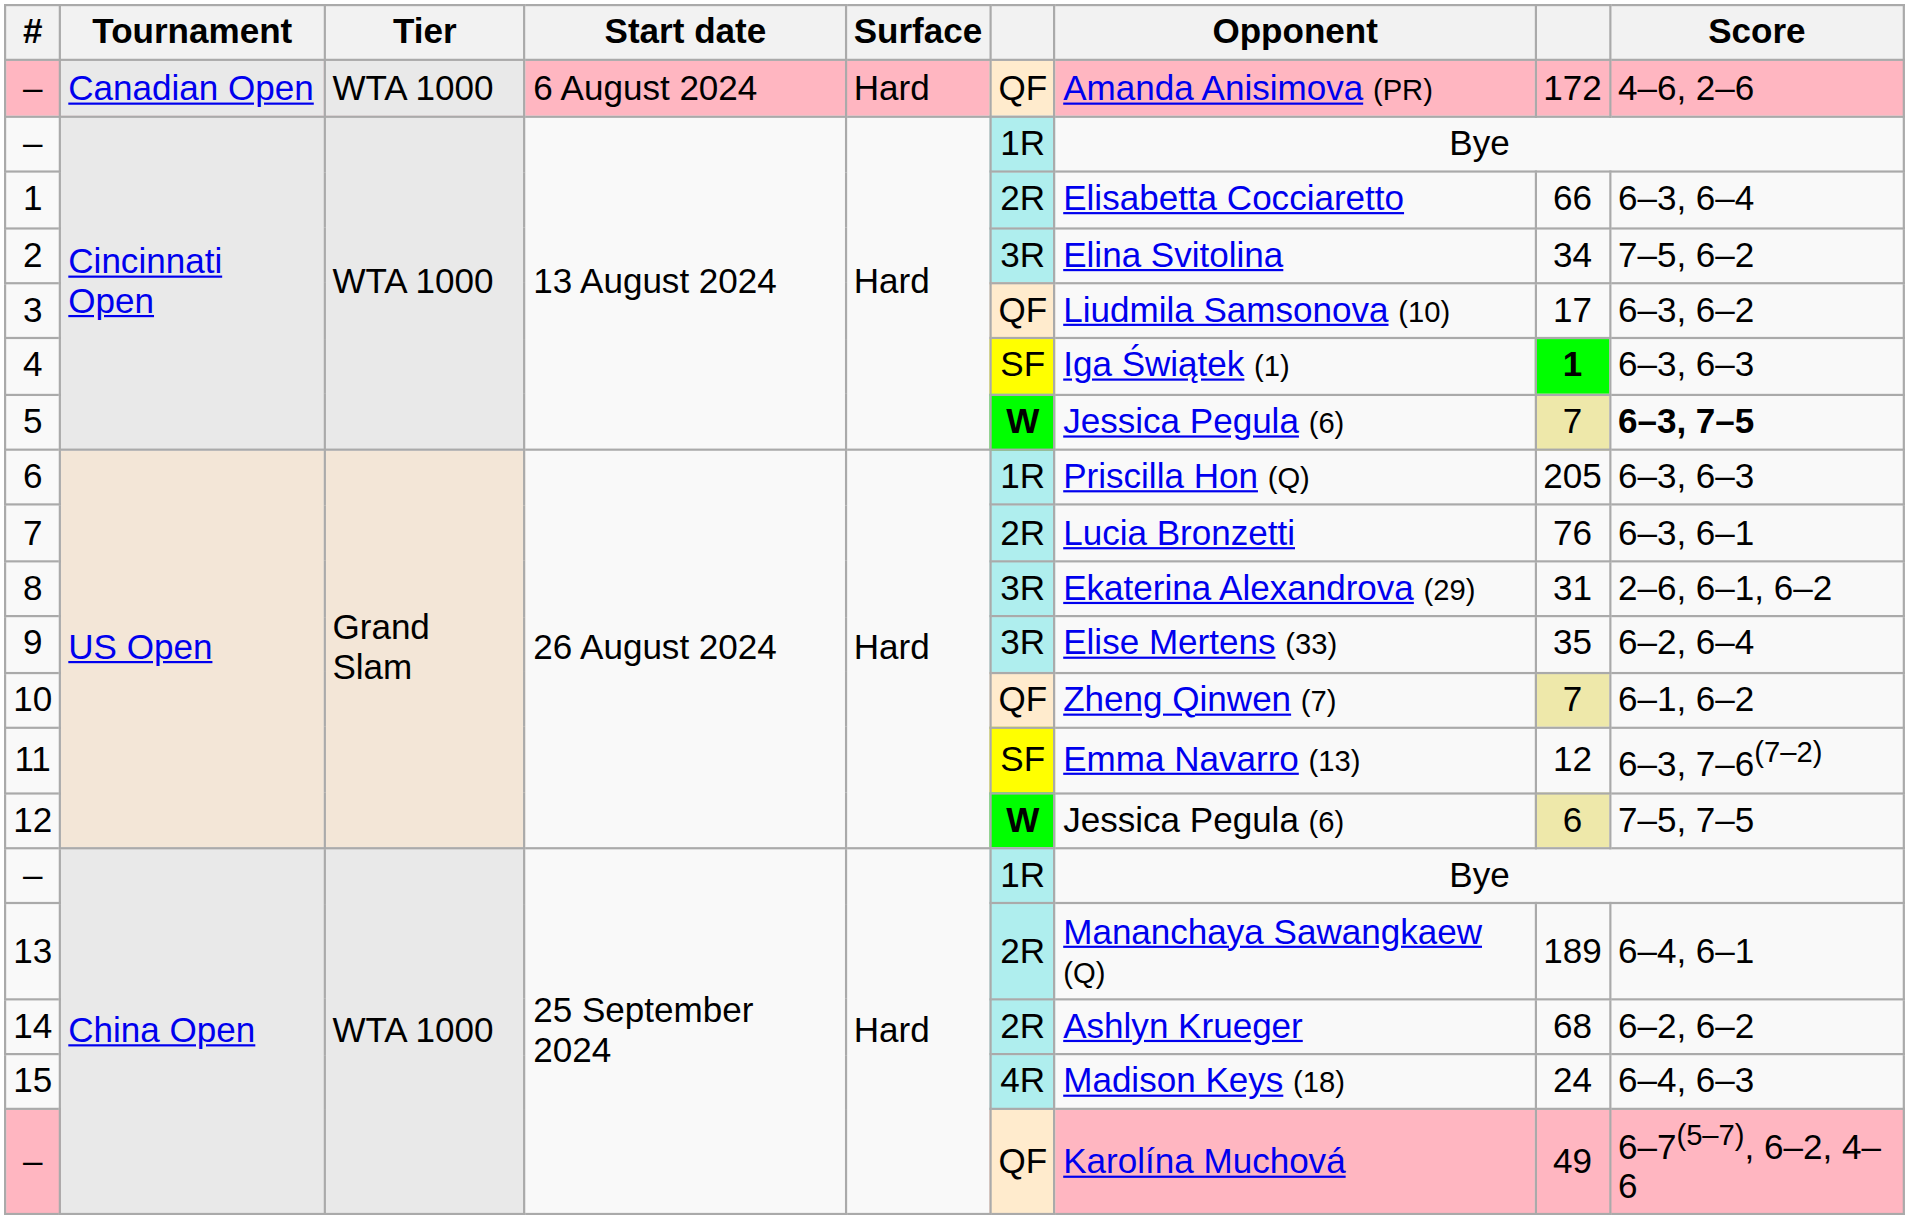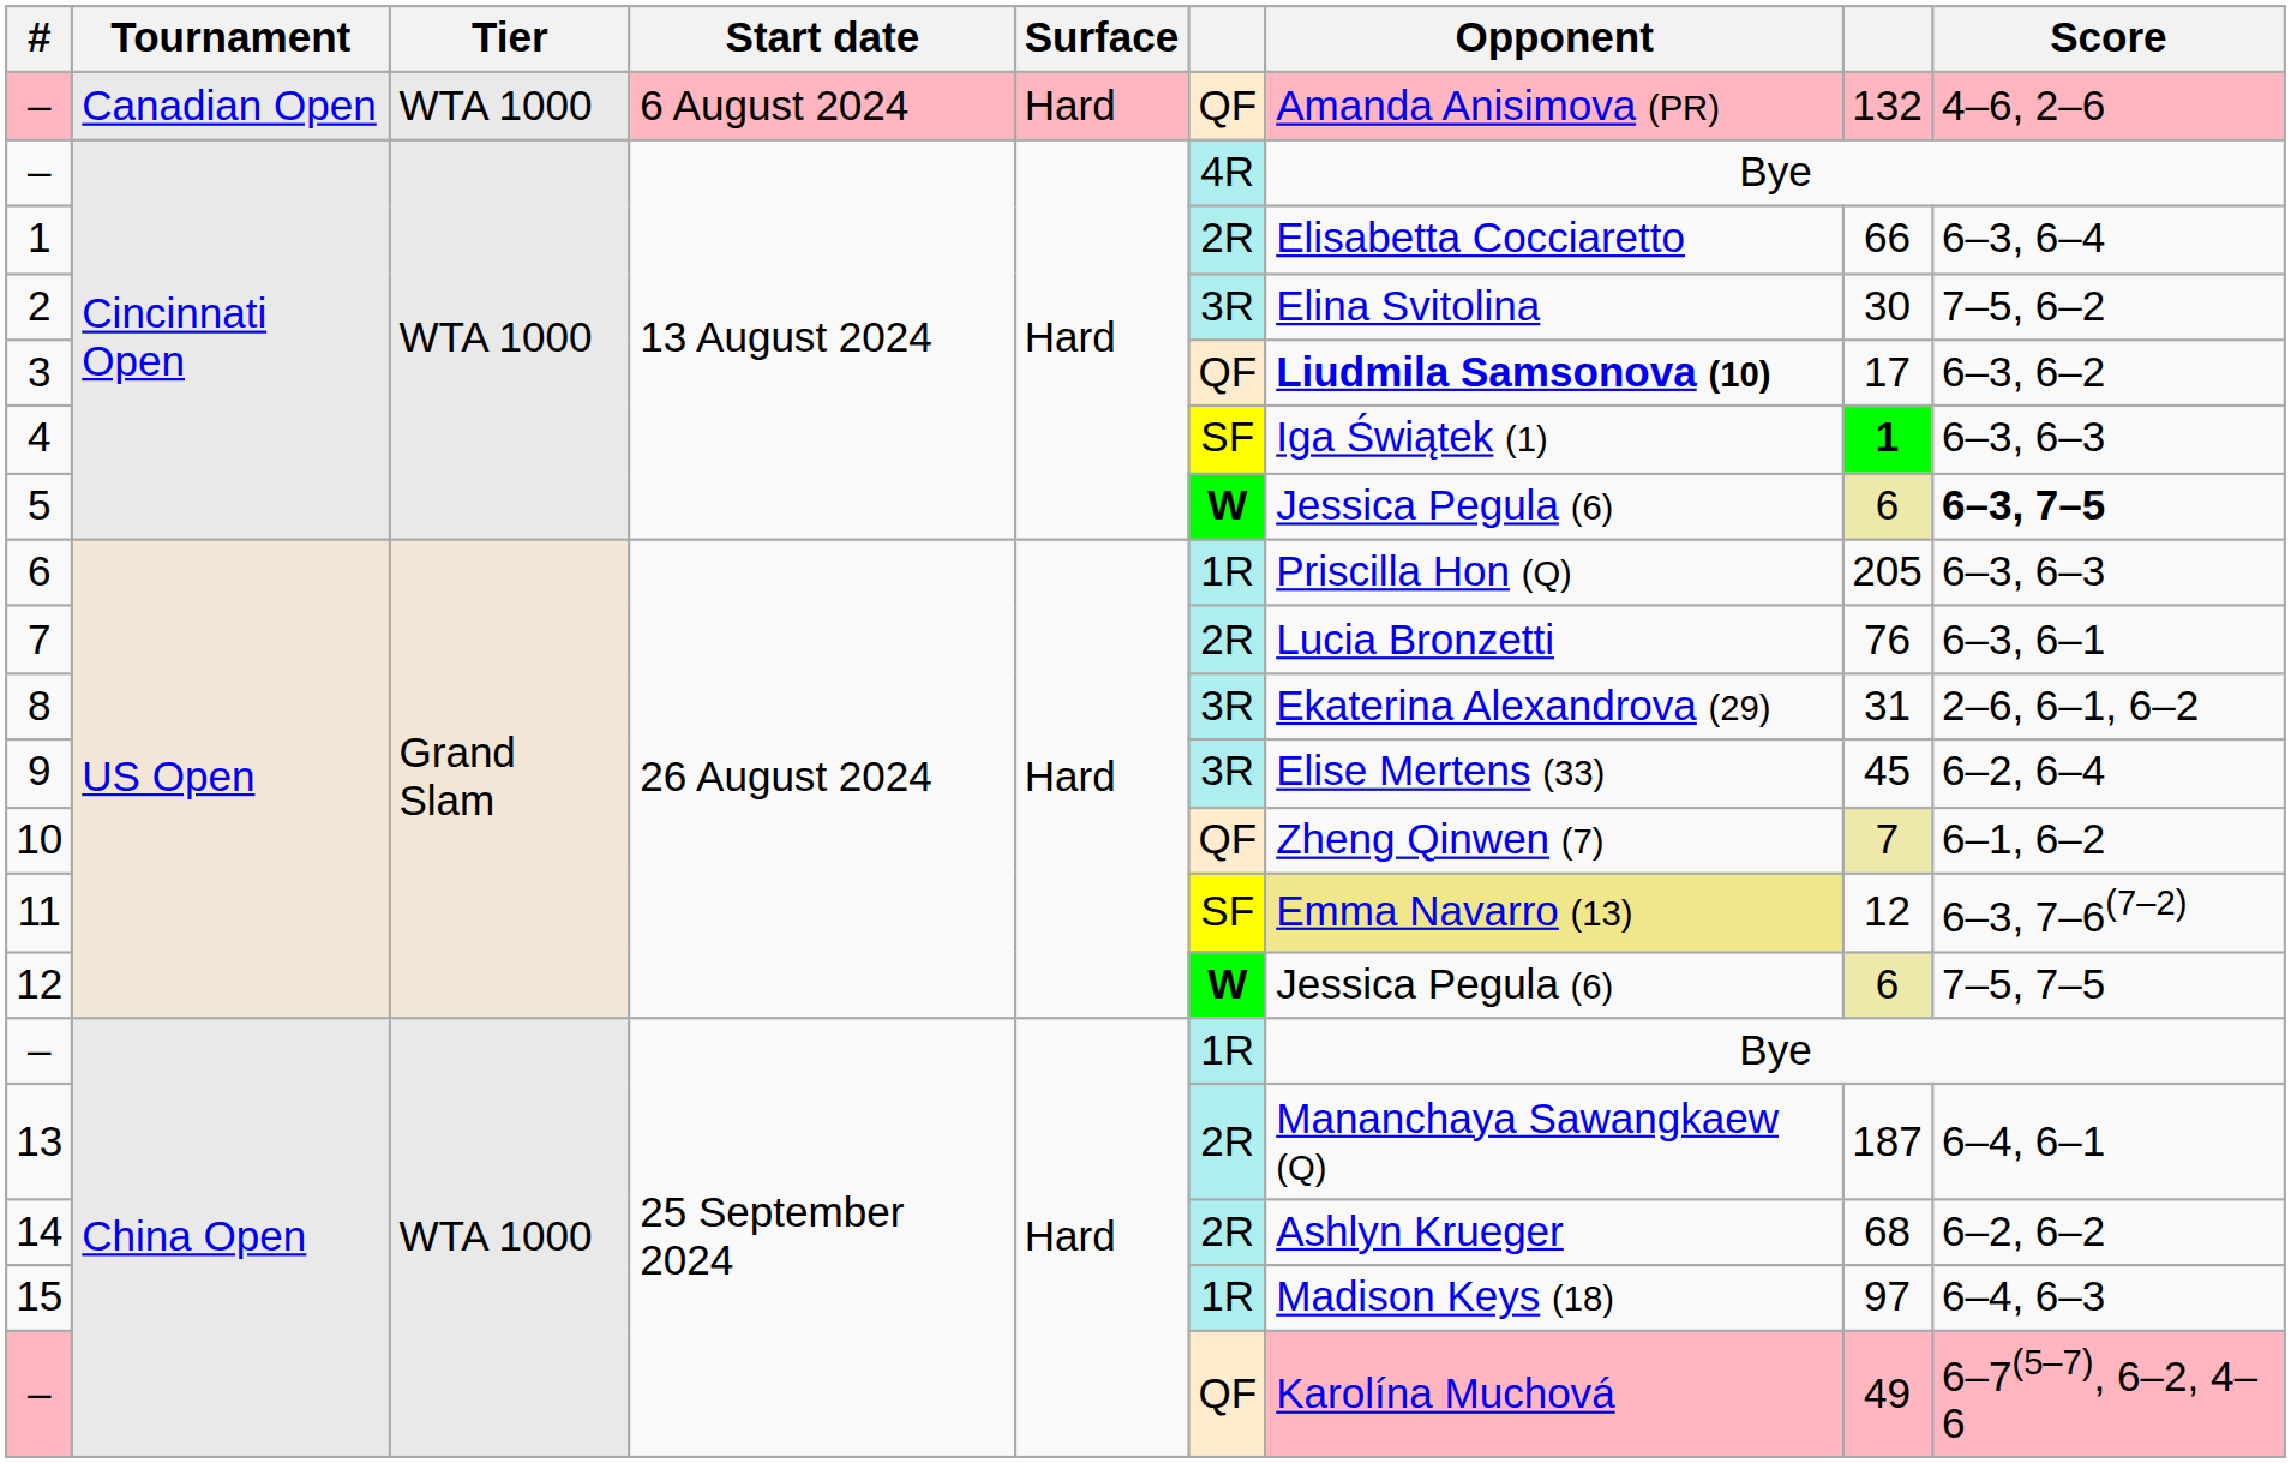– / Canadian Open | column 8: 172 -> 132
– / Cincinnati Open | column 6: 1R -> 4R
2 | column 8: 34 -> 30
3 | Opponent: normal -> bold
5 | column 8: 7 -> 6
9 | column 8: 35 -> 45
11 | Opponent: no background -> khaki background
13 | column 8: 189 -> 187
15 | column 6: 4R -> 1R
15 | column 8: 24 -> 97
